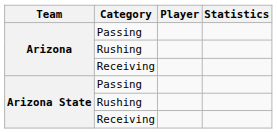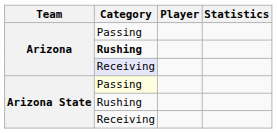Arizona / Rushing | Category: normal -> bold
Arizona / Receiving | Category: no background -> lavender background
Arizona State / Passing | Category: no background -> lightyellow background
